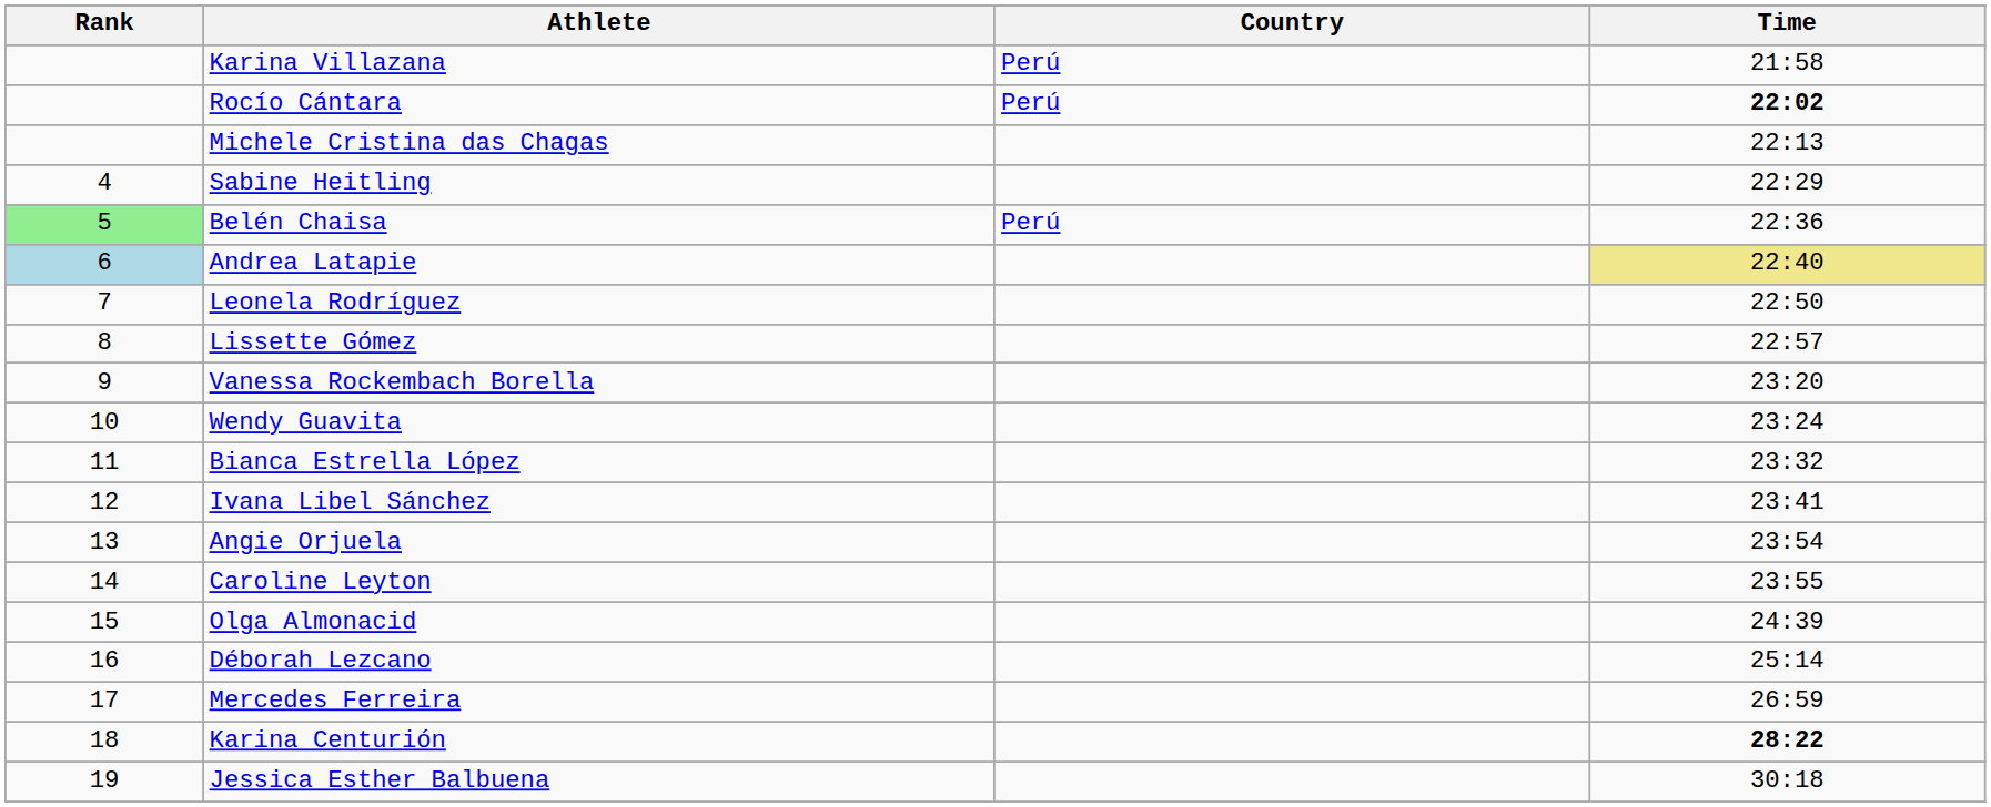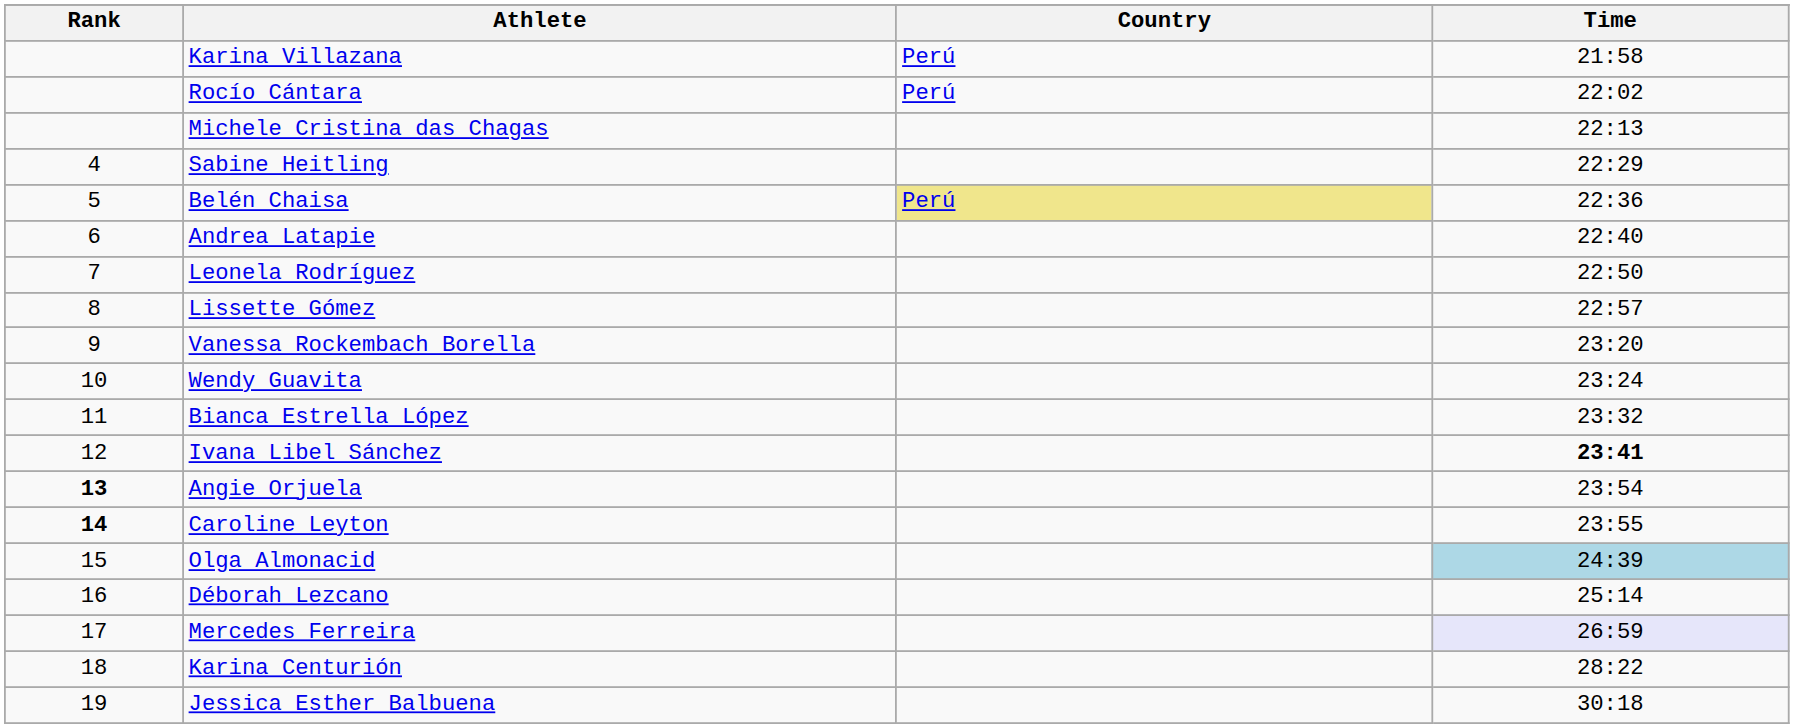Rocío Cántara | Time: bold -> normal
Belén Chaisa | Rank: lightgreen background -> no background
Belén Chaisa | Country: no background -> khaki background
Andrea Latapie | Rank: lightblue background -> no background
Andrea Latapie | Time: khaki background -> no background
Ivana Libel Sánchez | Time: normal -> bold
Angie Orjuela | Rank: normal -> bold
Caroline Leyton | Rank: normal -> bold
Olga Almonacid | Time: no background -> lightblue background
Mercedes Ferreira | Time: no background -> lavender background
Karina Centurión | Time: bold -> normal
